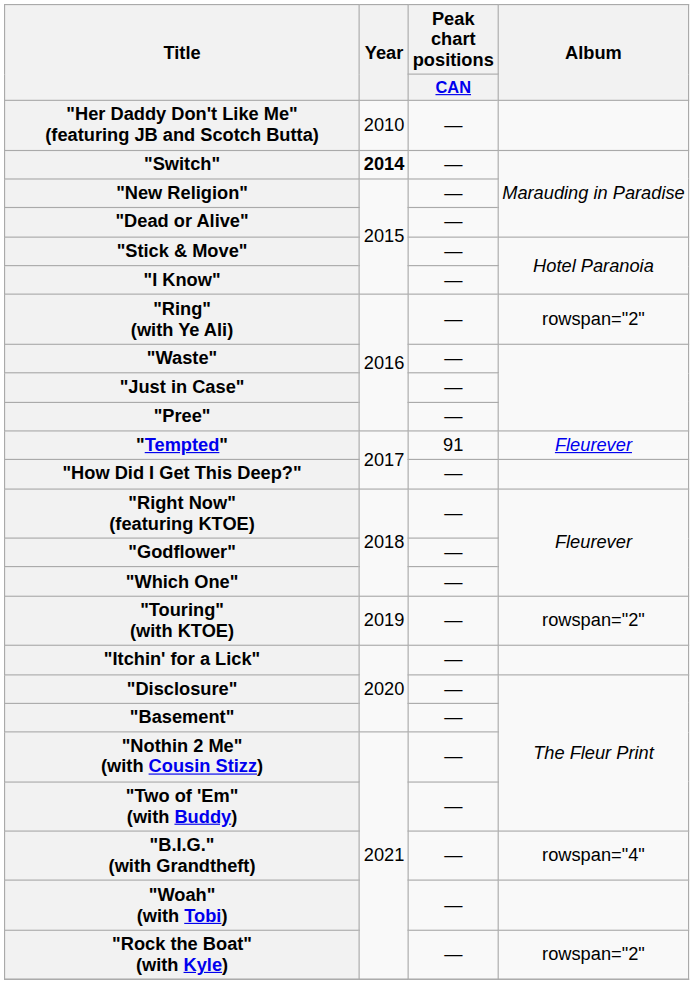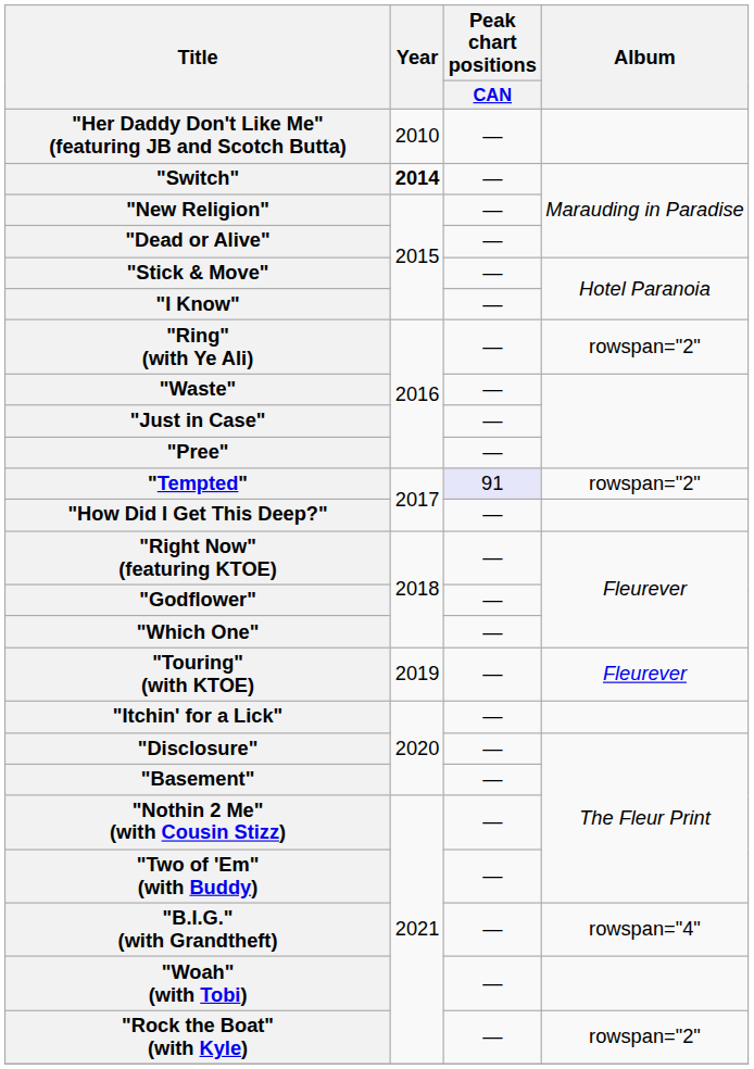"Tempted" | Peak chart positions / CAN: no background -> lavender background
"Tempted" | Album: Fleurever -> rowspan="2"
"Touring" (with KTOE) | Album: rowspan="2" -> Fleurever
